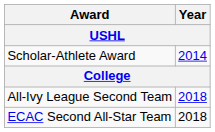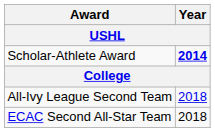Scholar-Athlete Award | Year: normal -> bold
